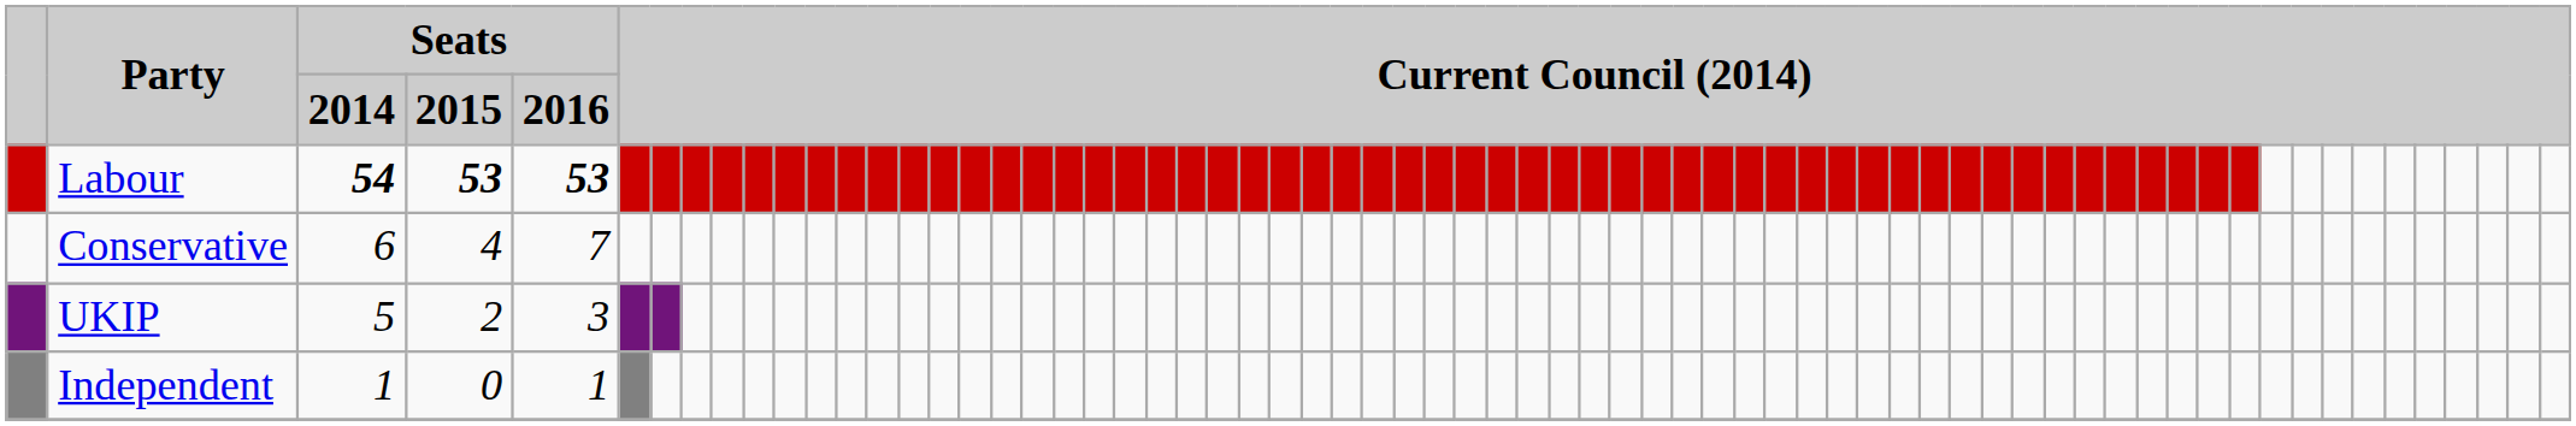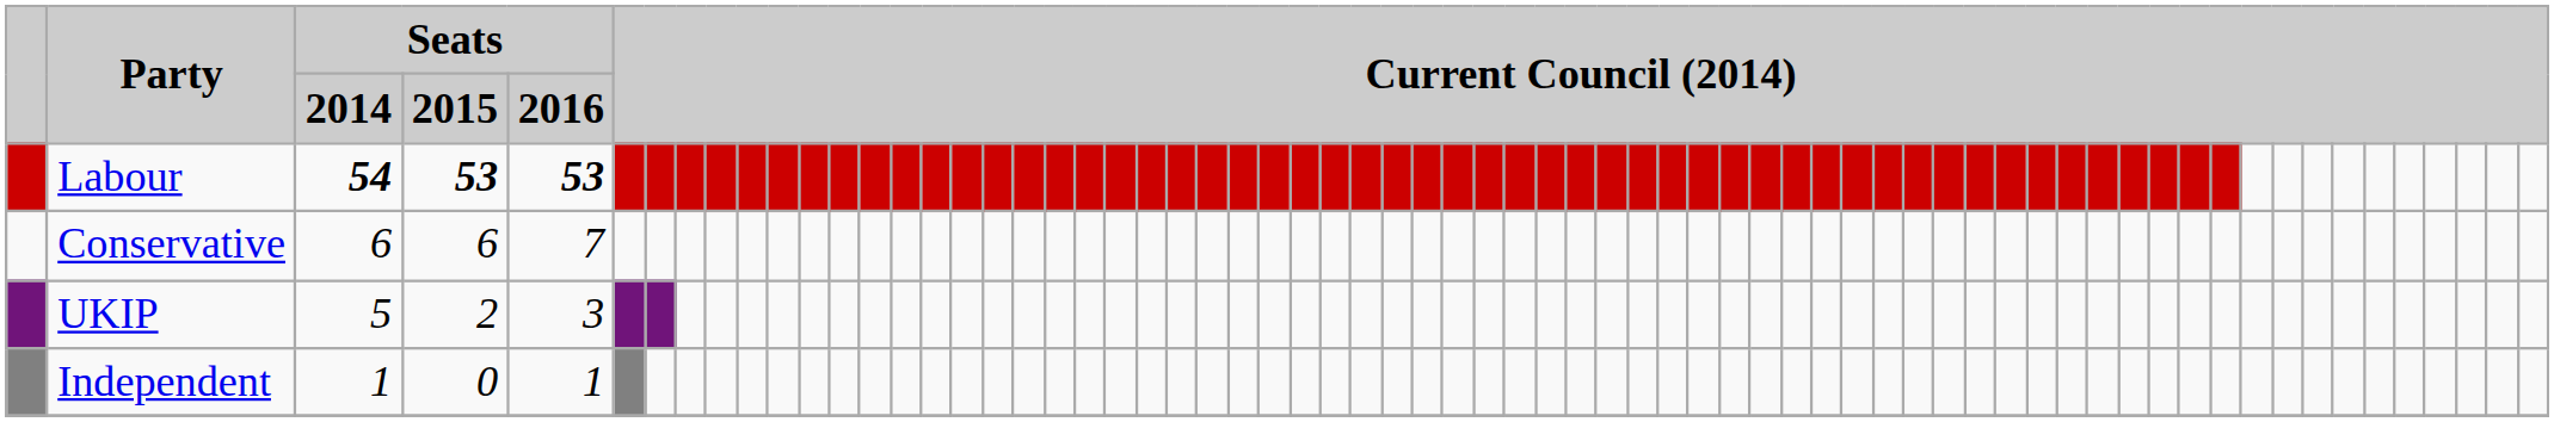Conservative | Seats / 2015: 4 -> 6
